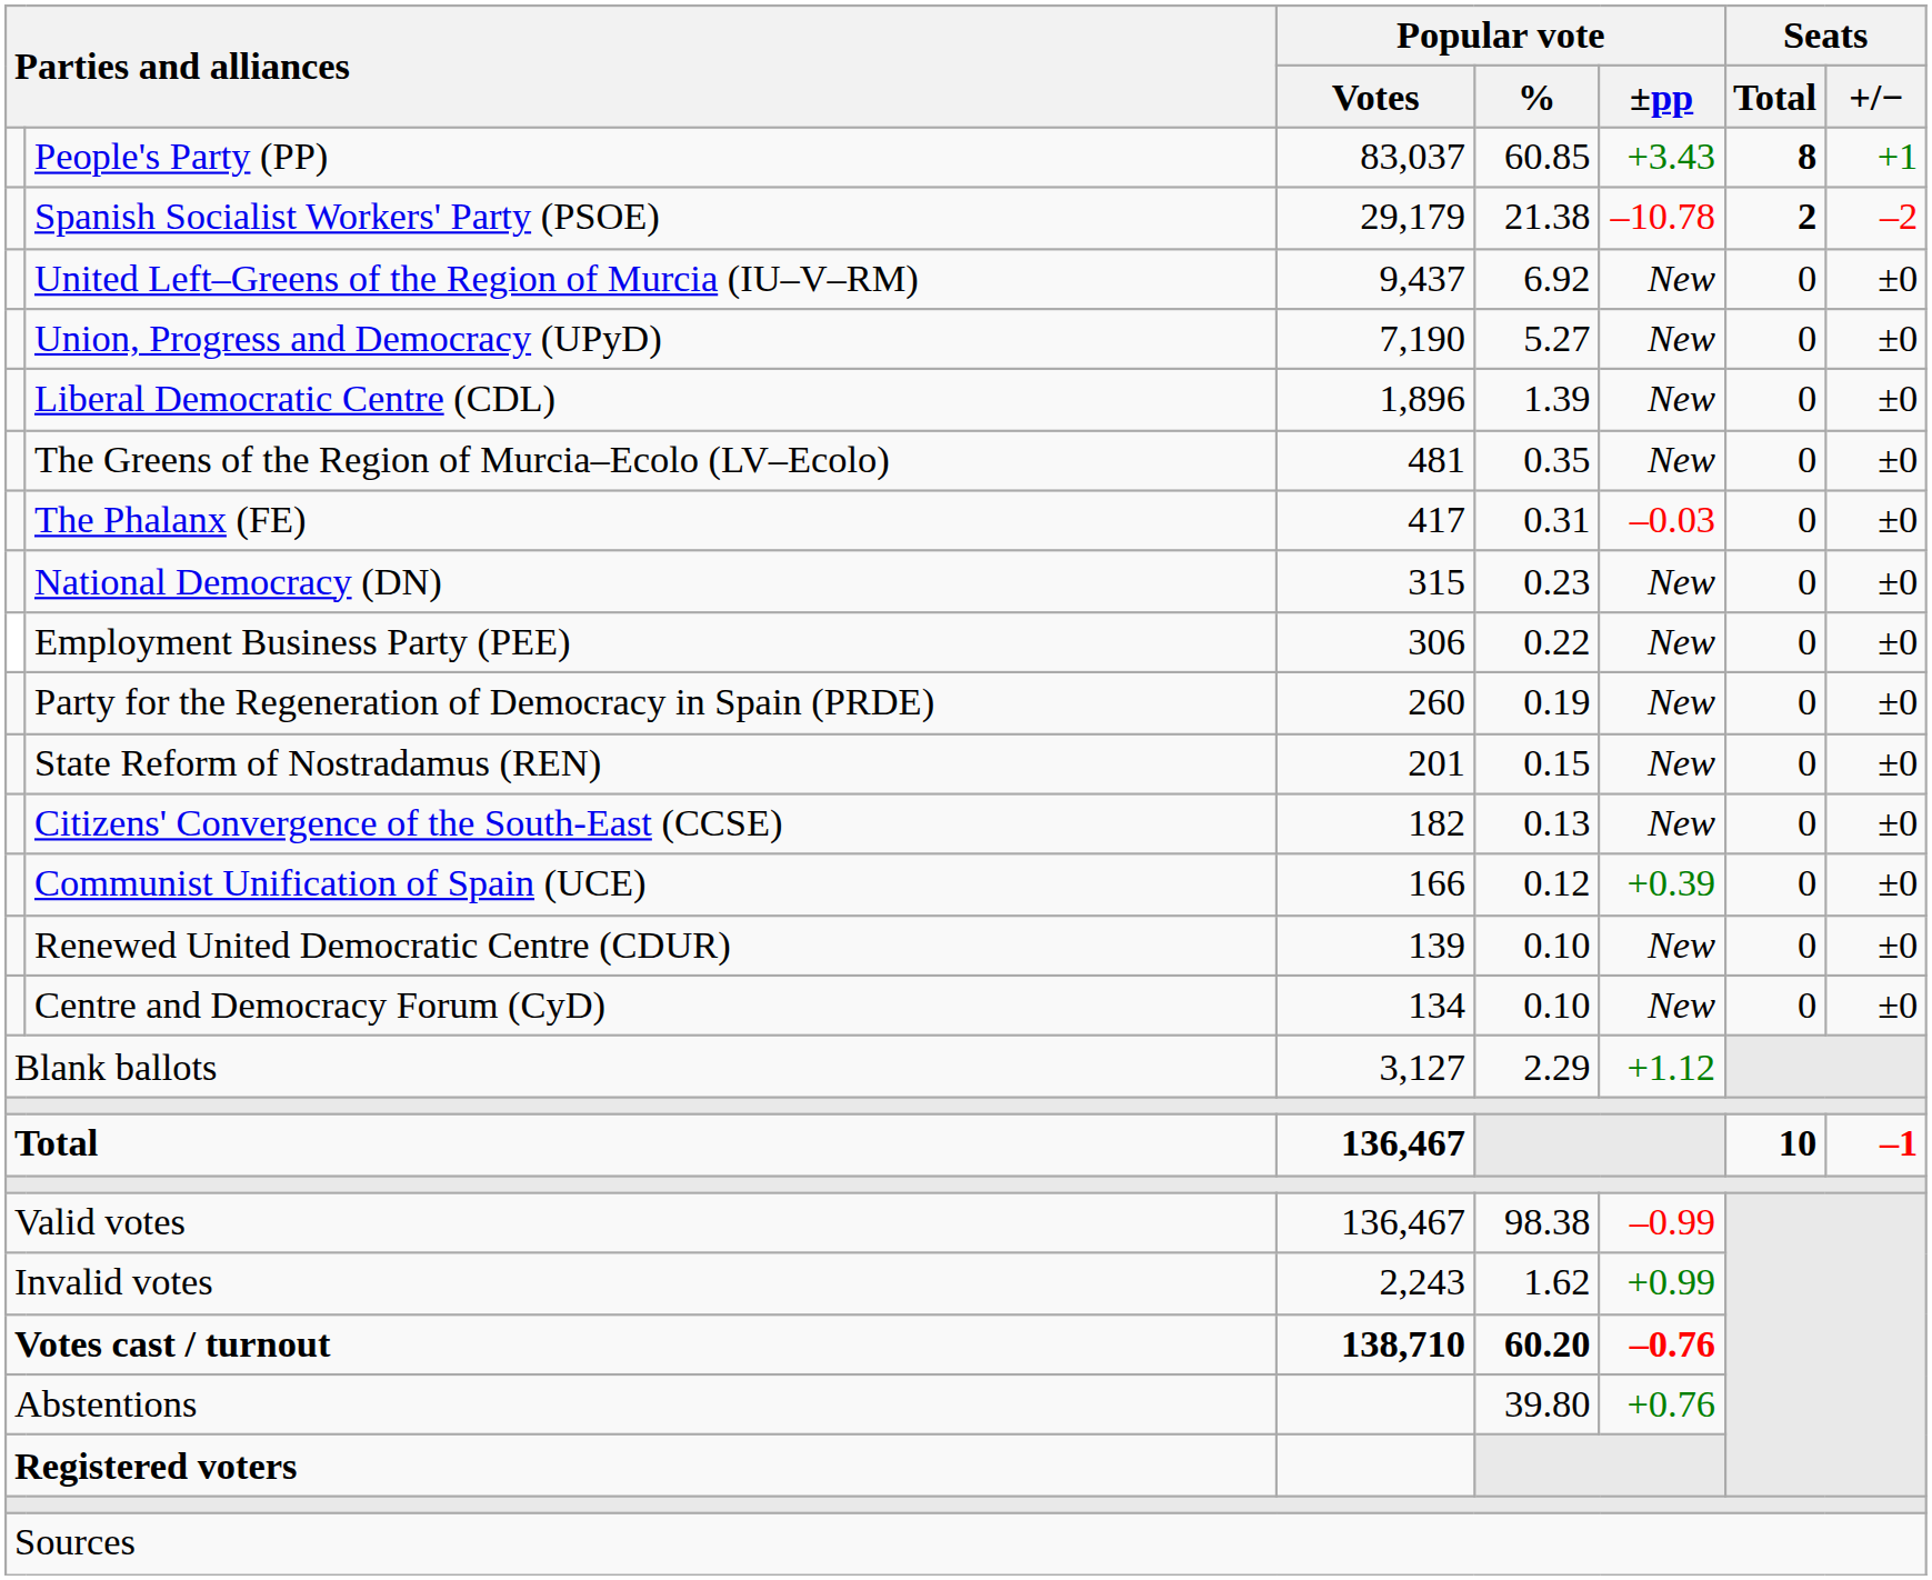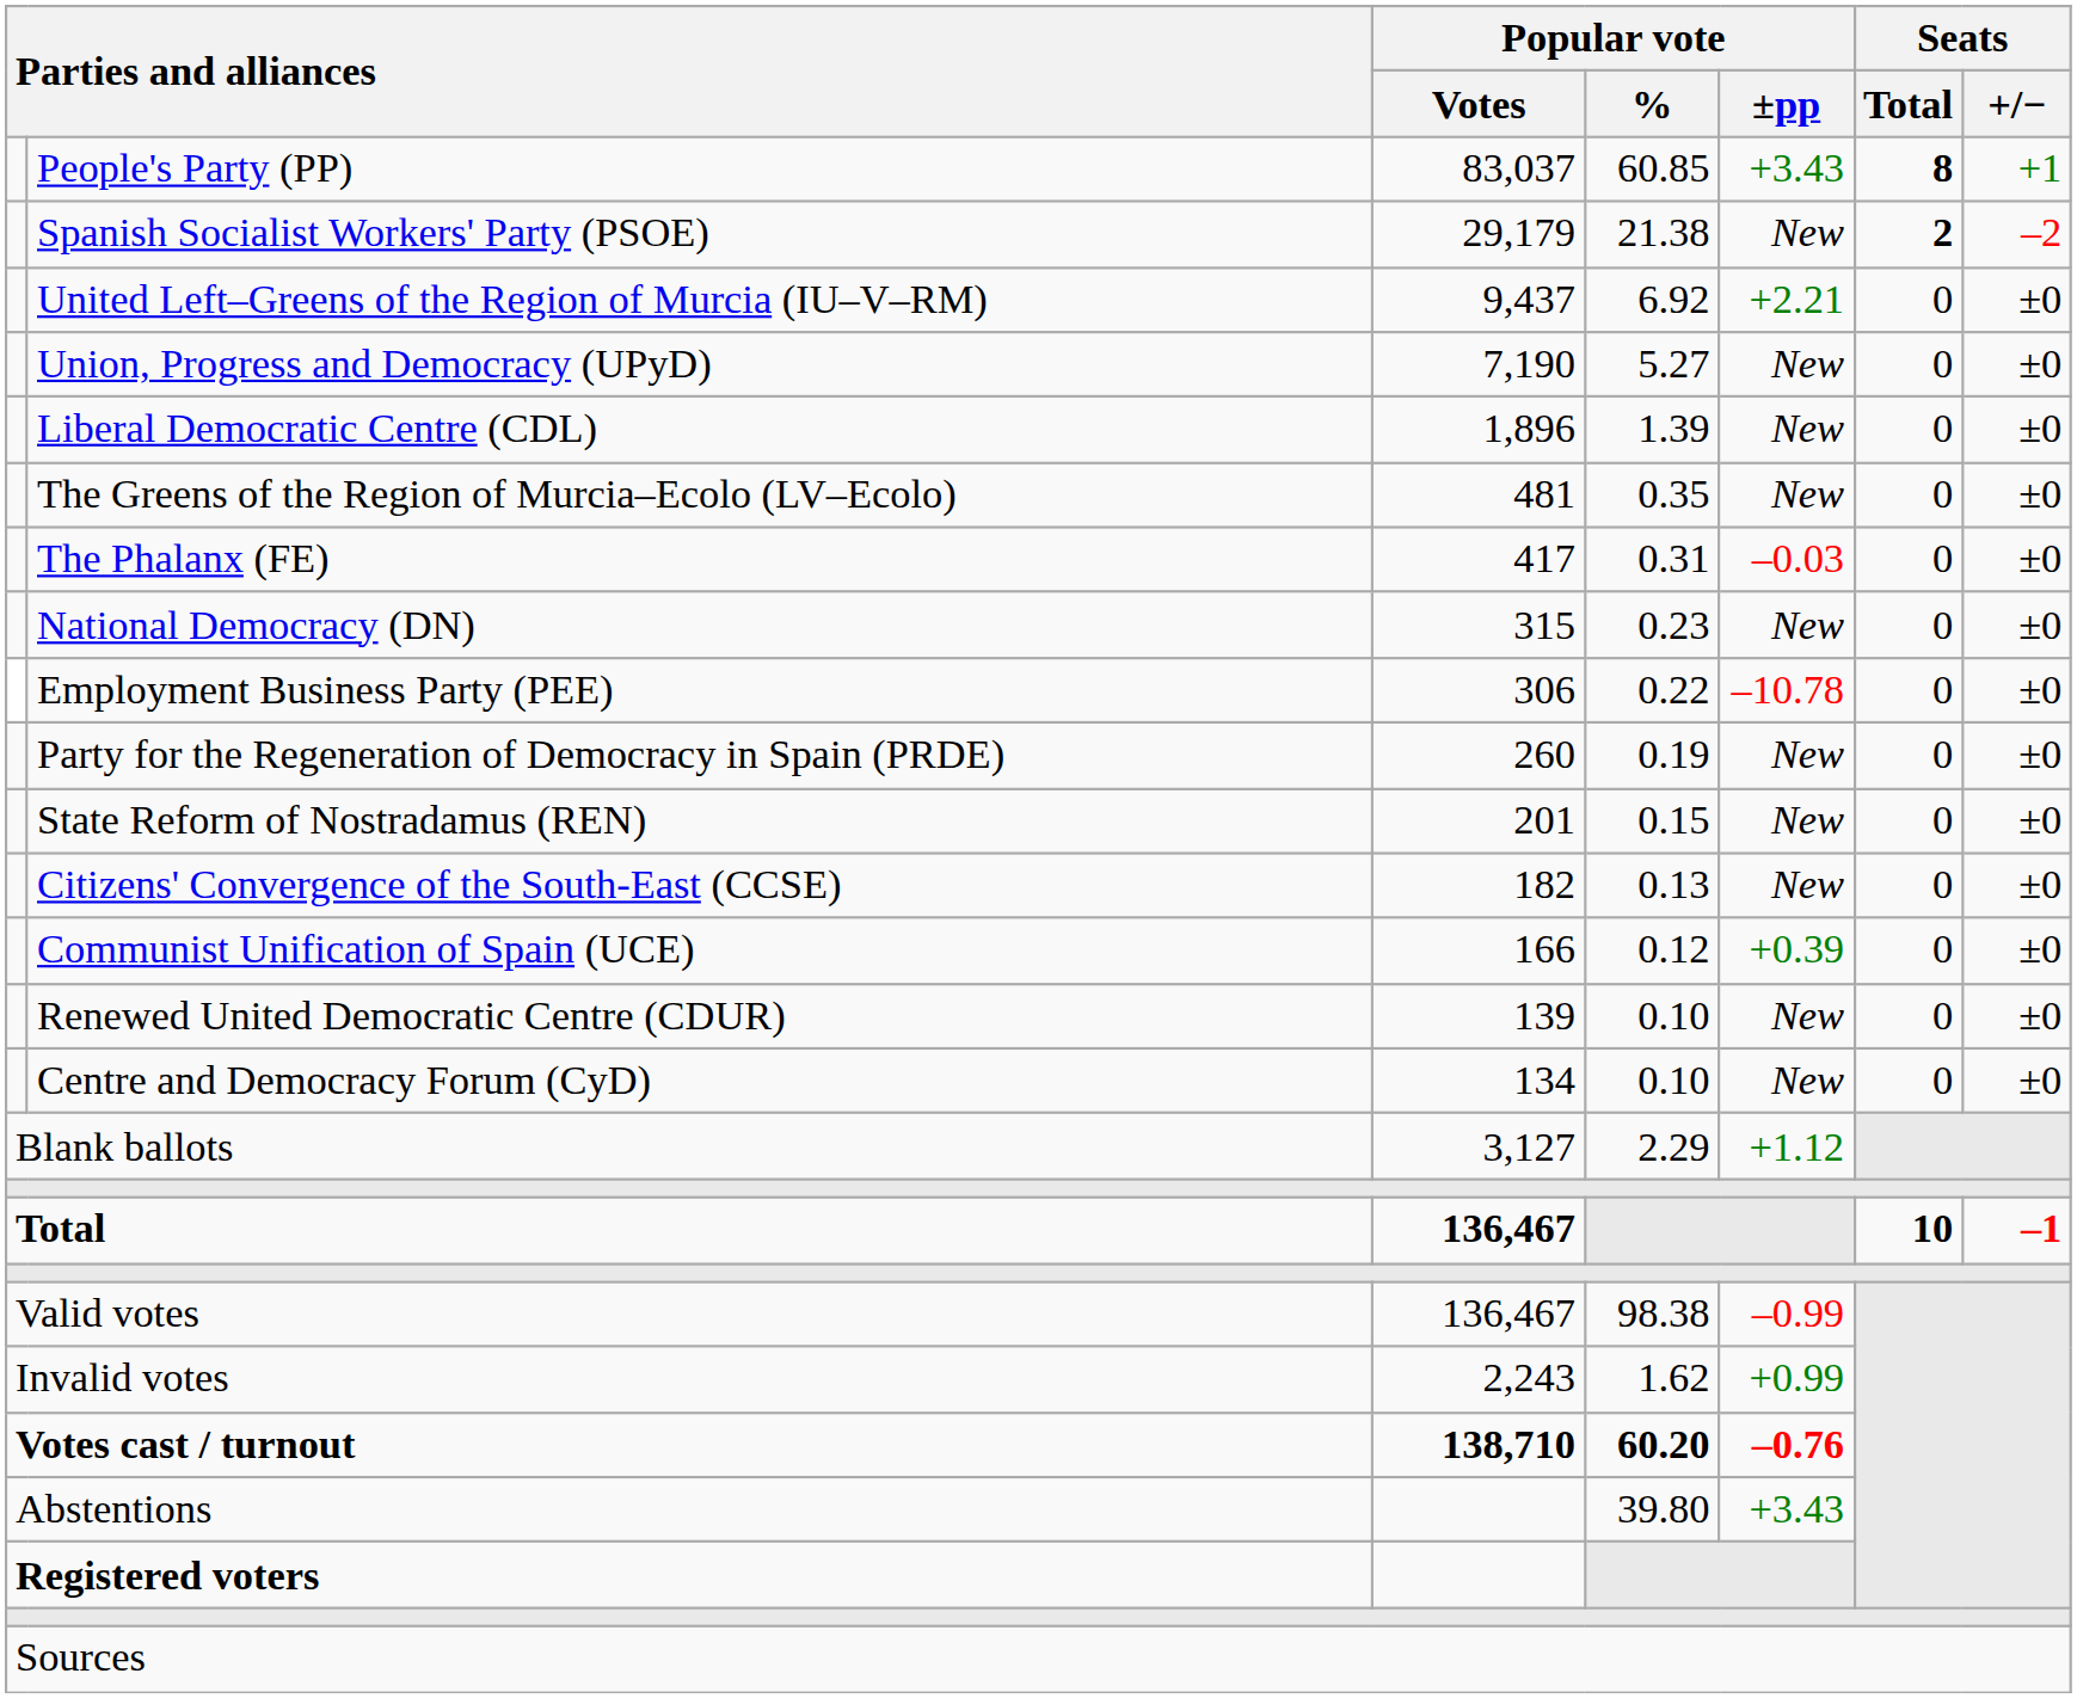Spanish Socialist Workers' Party (PSOE) | Popular vote / ±pp: –10.78 -> New
United Left–Greens of the Region of Murcia (IU–V–RM) | Popular vote / ±pp: New -> +2.21
Employment Business Party (PEE) | Popular vote / ±pp: New -> –10.78
Abstentions | Popular vote / ±pp: +0.76 -> +3.43
